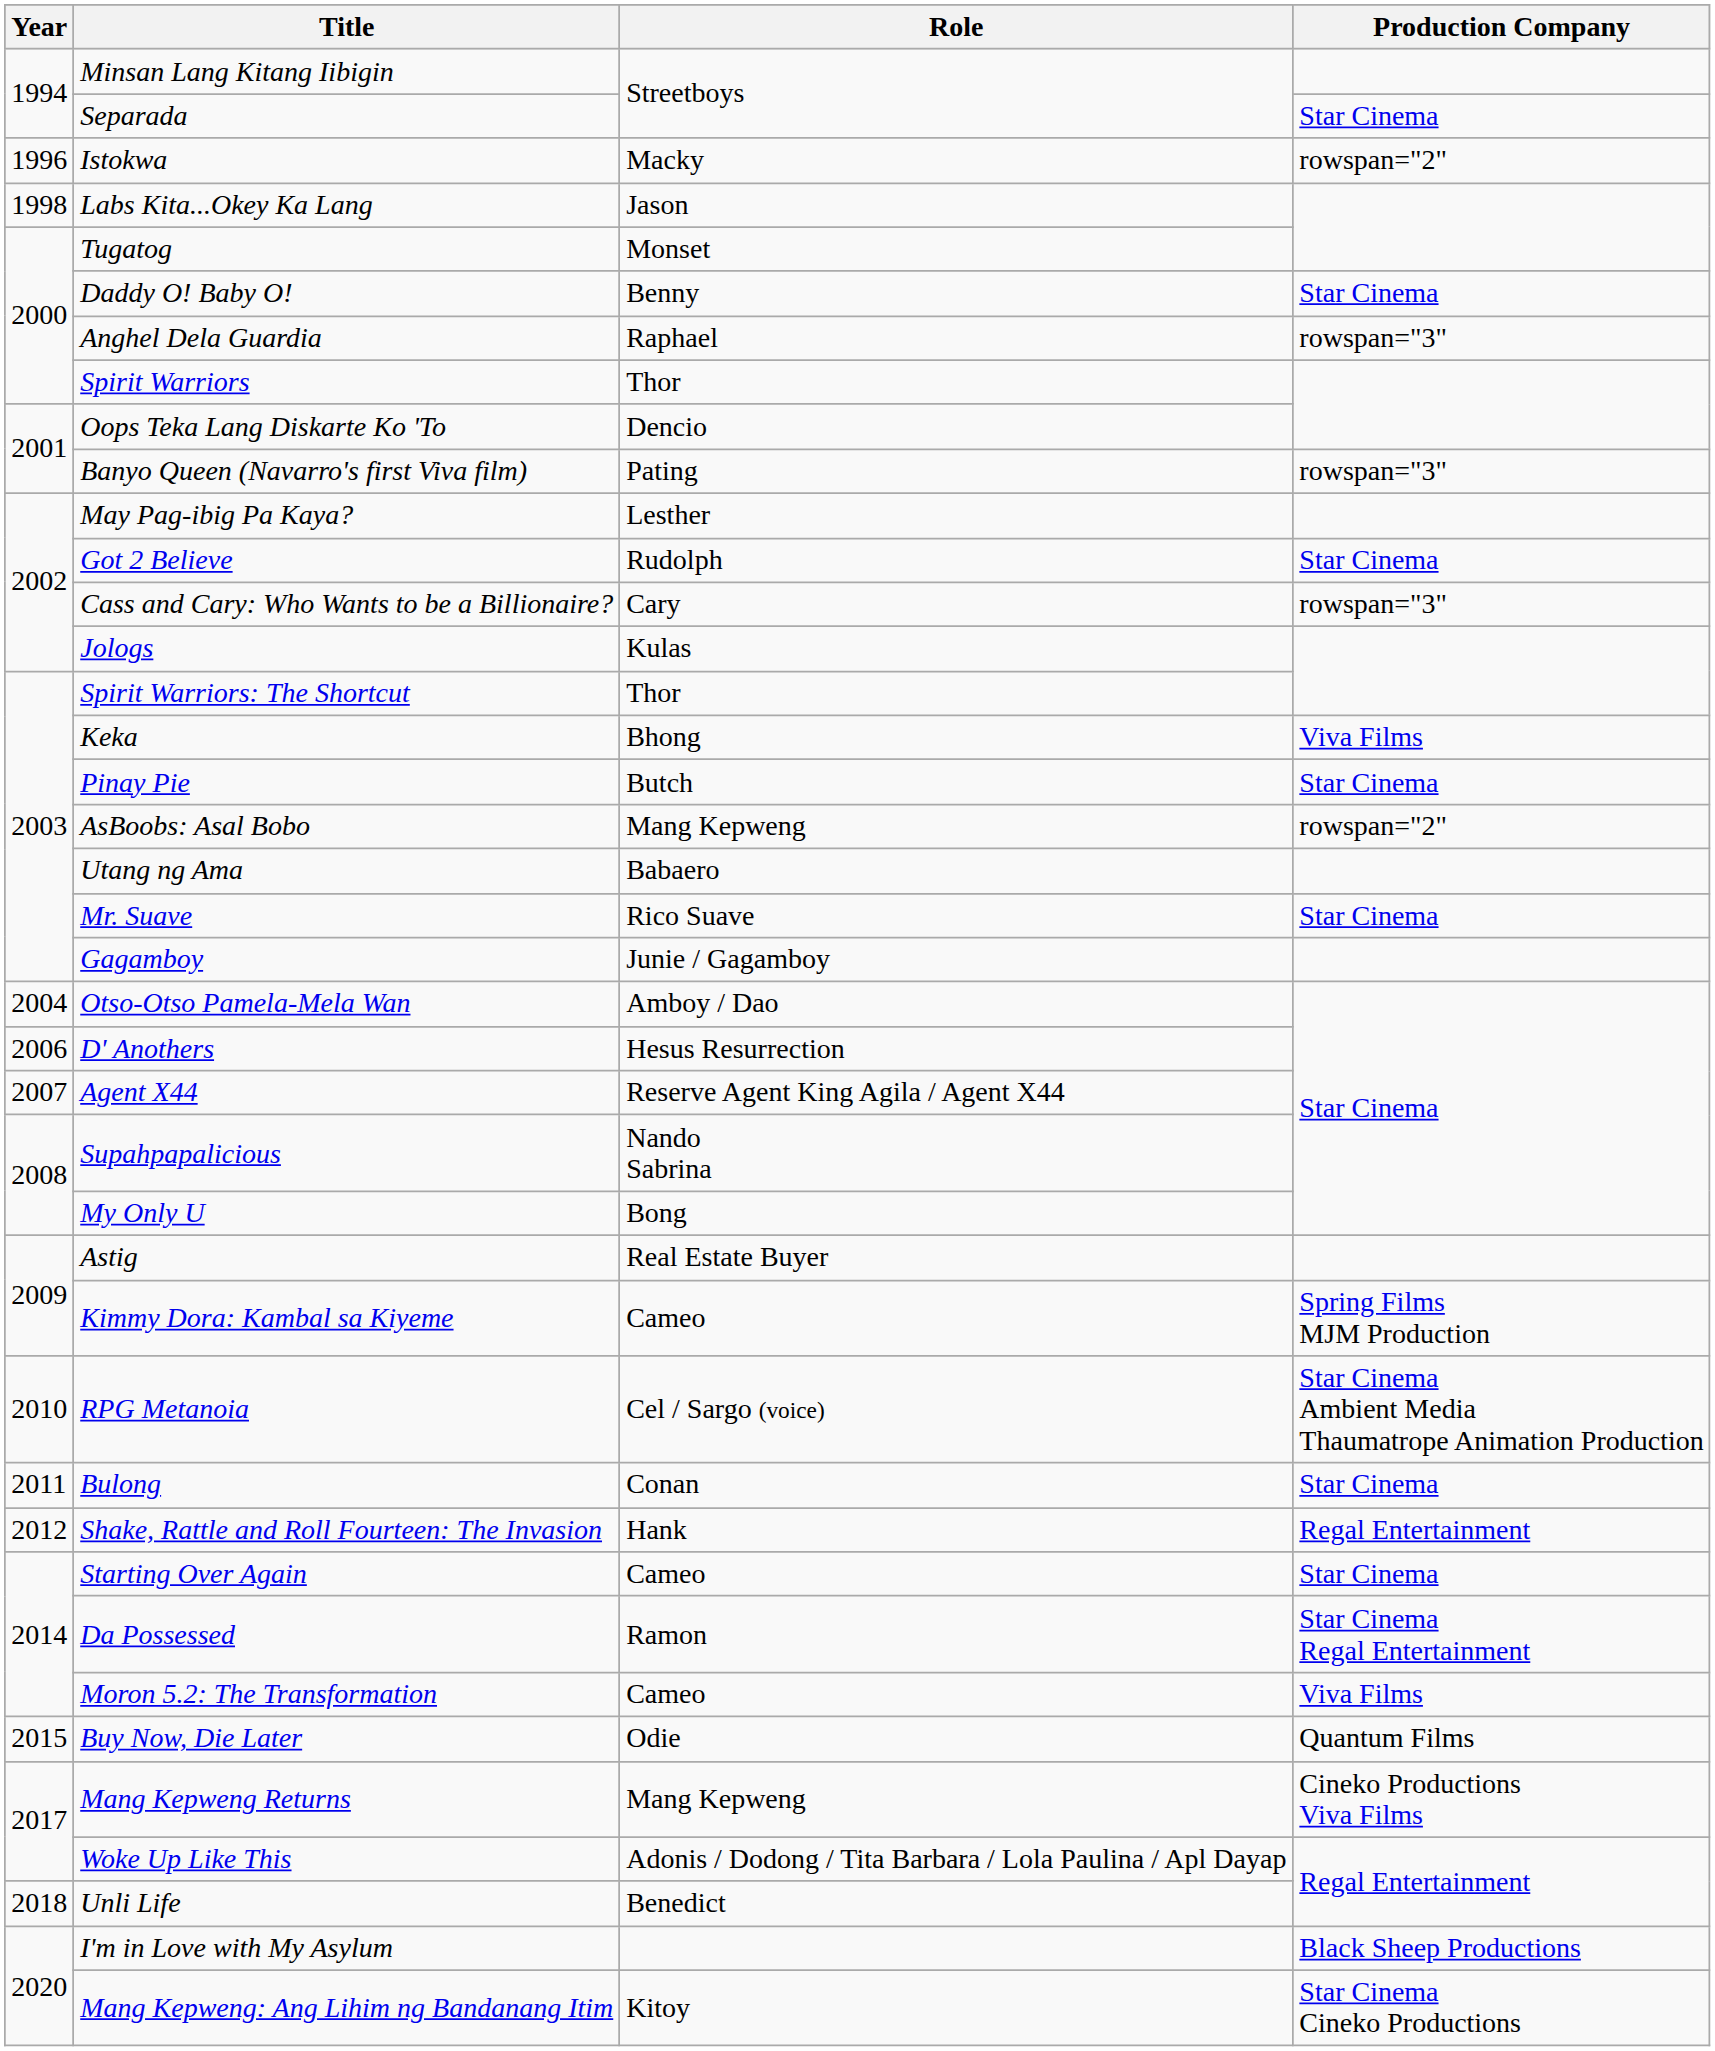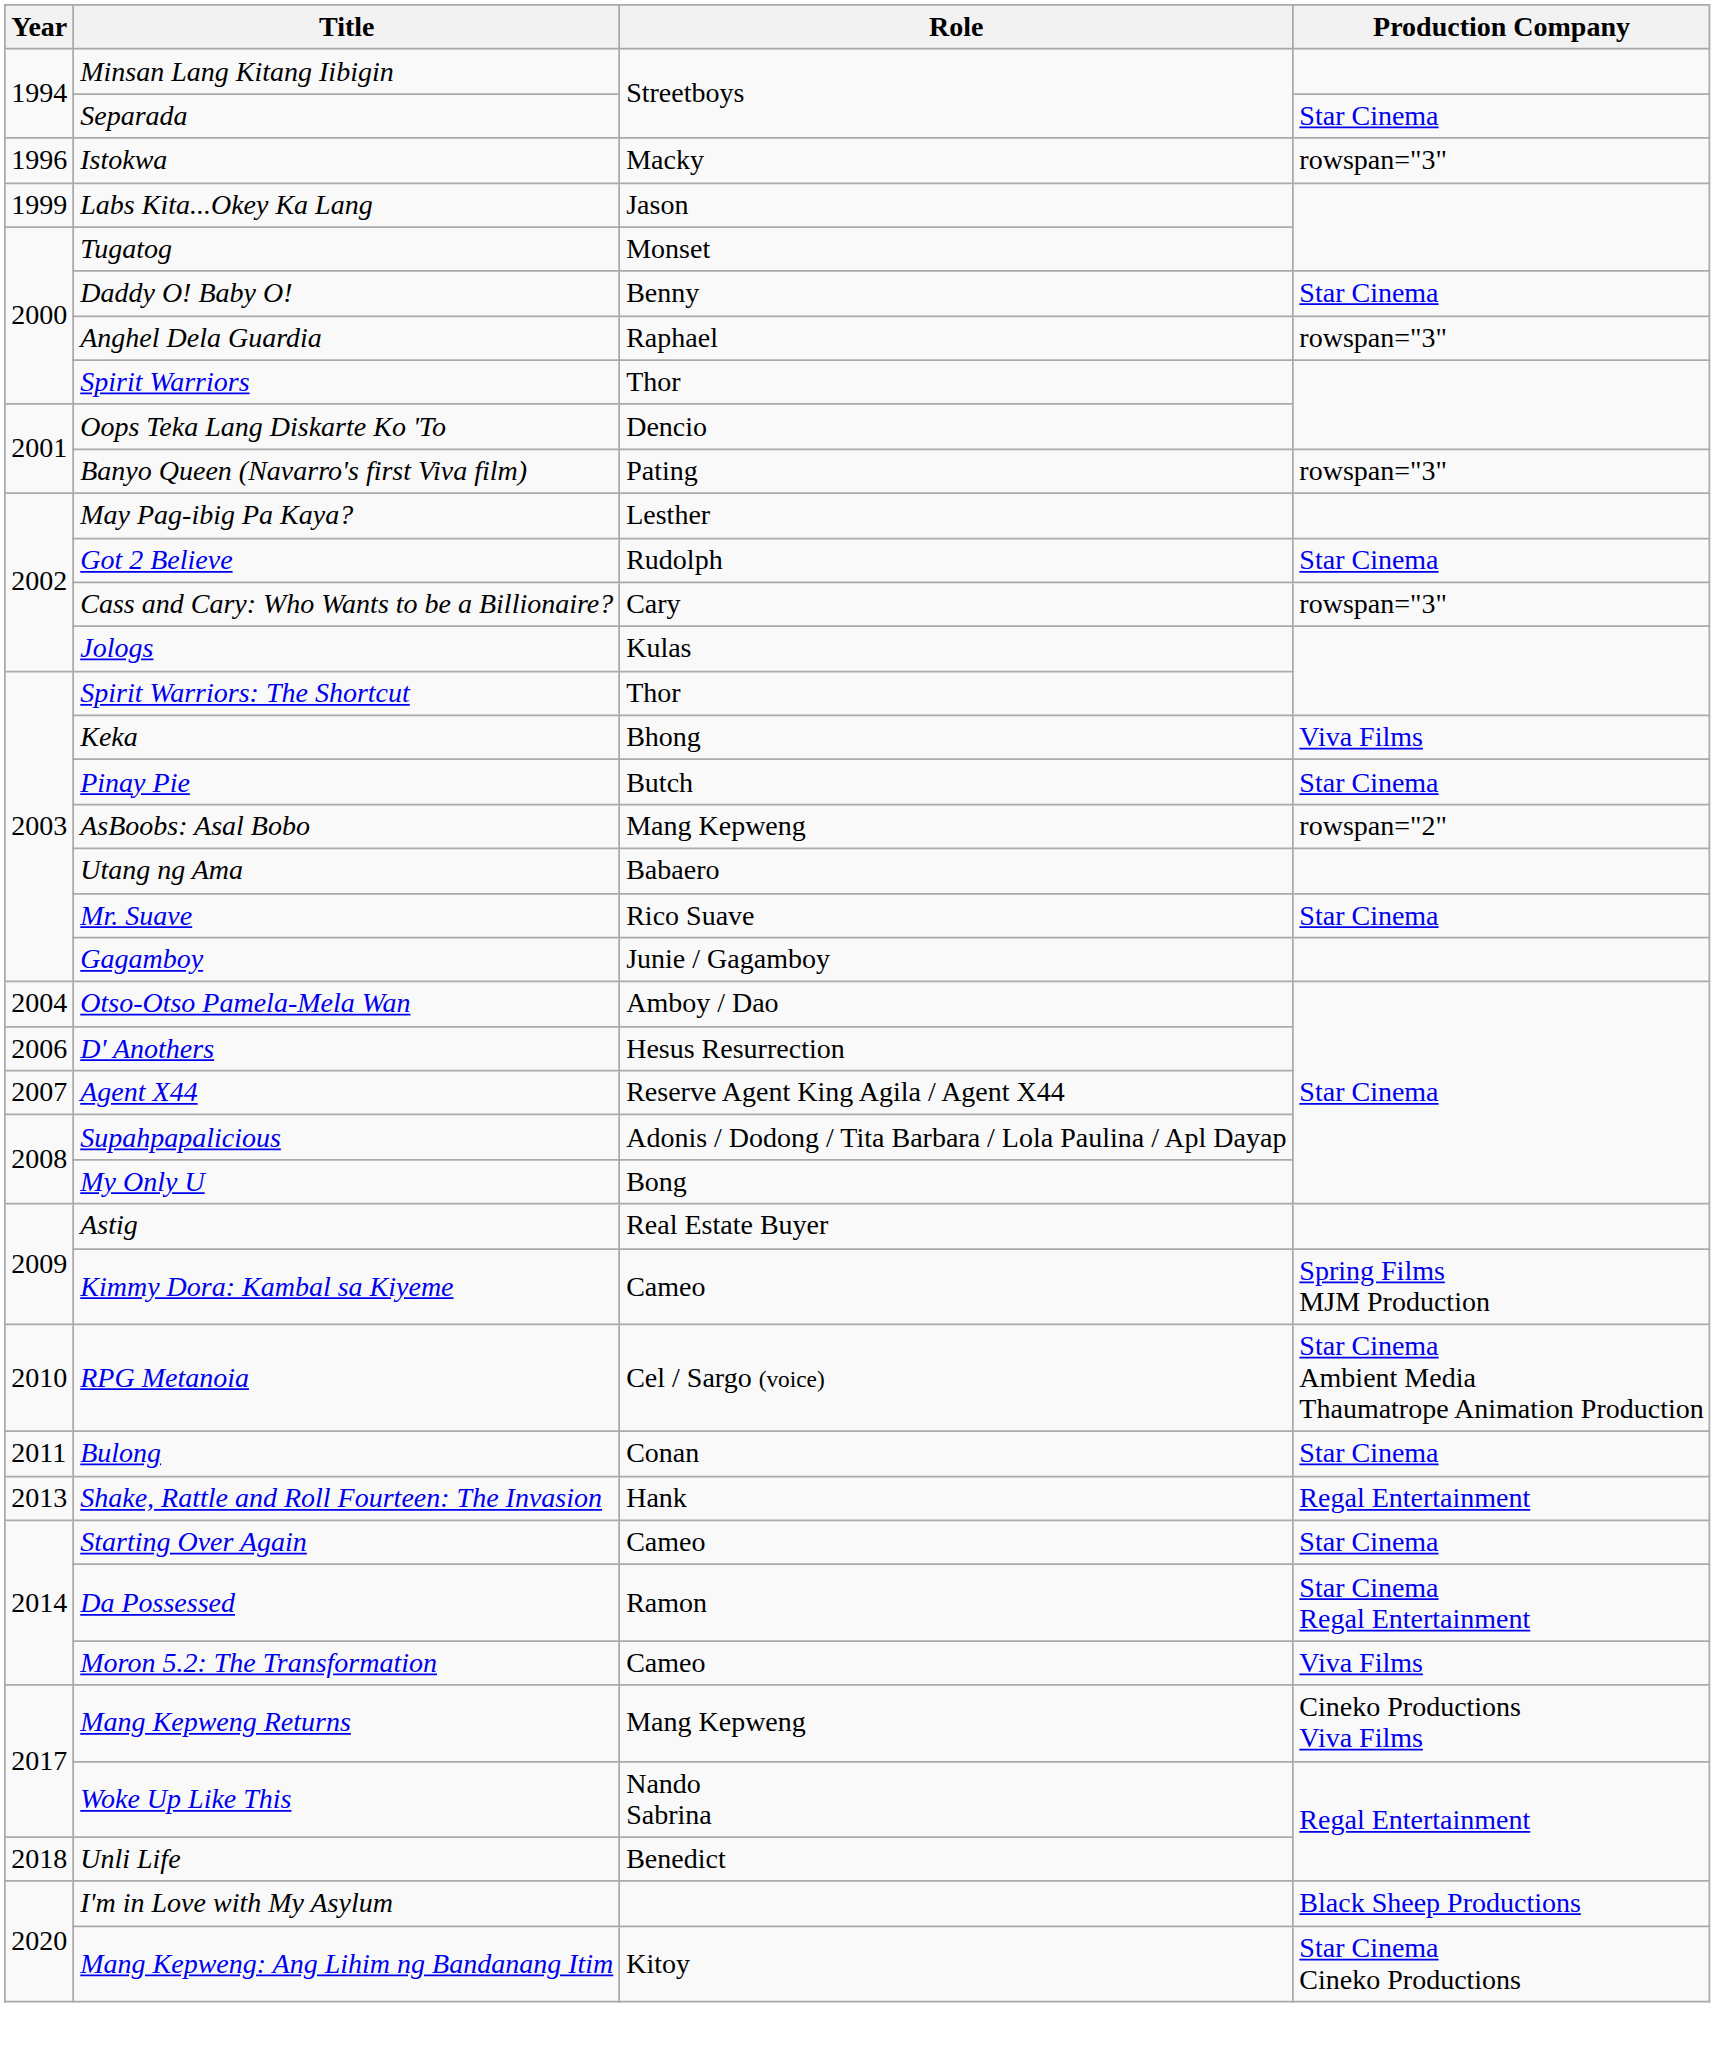Istokwa | Production Company: rowspan="2" -> rowspan="3"
Labs Kita...Okey Ka Lang | Year: 1998 -> 1999
Supahpapalicious | Role: Nando Sabrina -> Adonis / Dodong / Tita Barbara / Lola Paulina / Apl Dayap
Shake, Rattle and Roll Fourteen: The Invasion | Year: 2012 -> 2013
- row: 2015 | Buy Now, Die Later | Odie | Quantum Films
Woke Up Like This | Role: Adonis / Dodong / Tita Barbara / Lola Paulina / Apl Dayap -> Nando Sabrina
